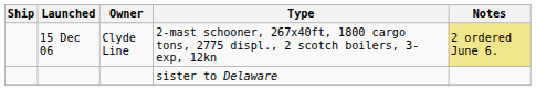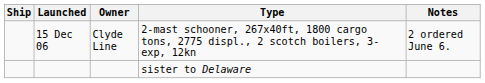15 Dec 06 | Notes: khaki background -> no background
